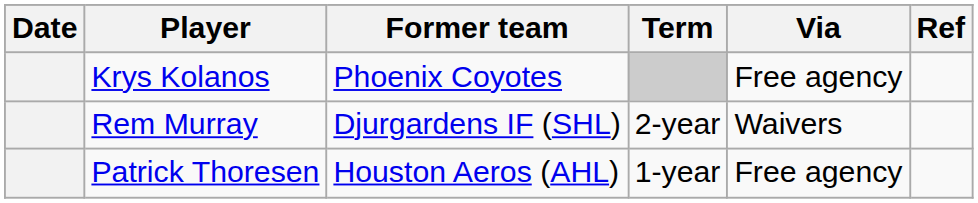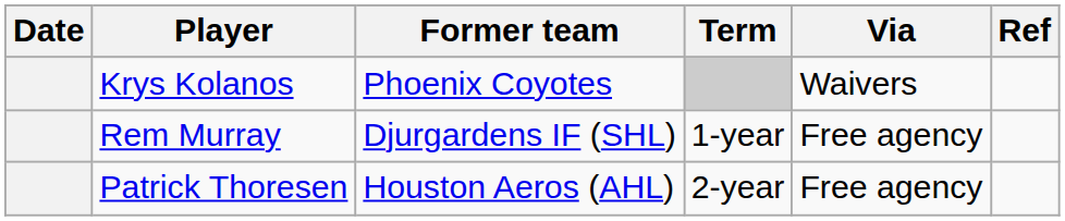Krys Kolanos | Via: Free agency -> Waivers
Rem Murray | Term: 2-year -> 1-year
Rem Murray | Via: Waivers -> Free agency
Patrick Thoresen | Term: 1-year -> 2-year
